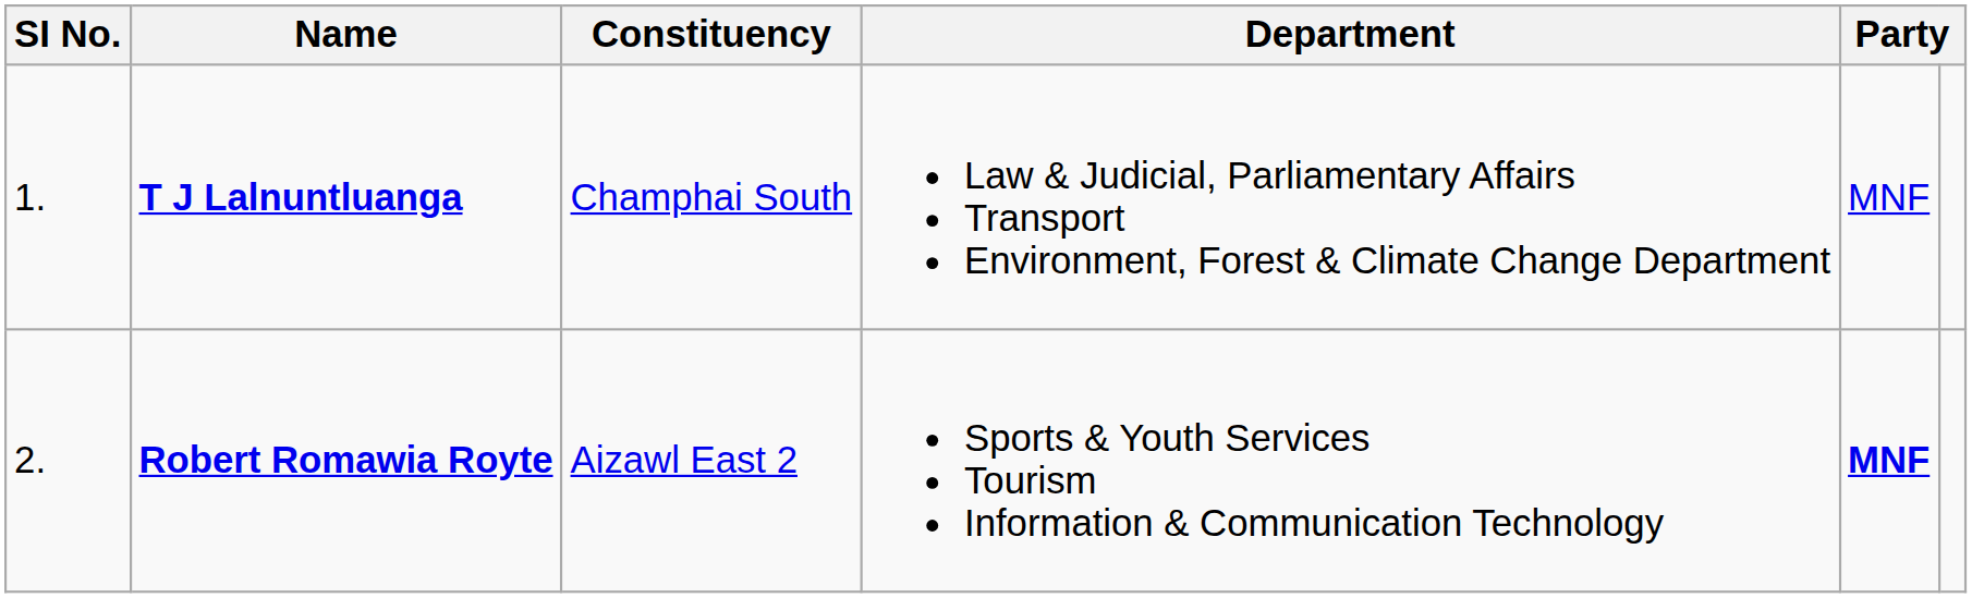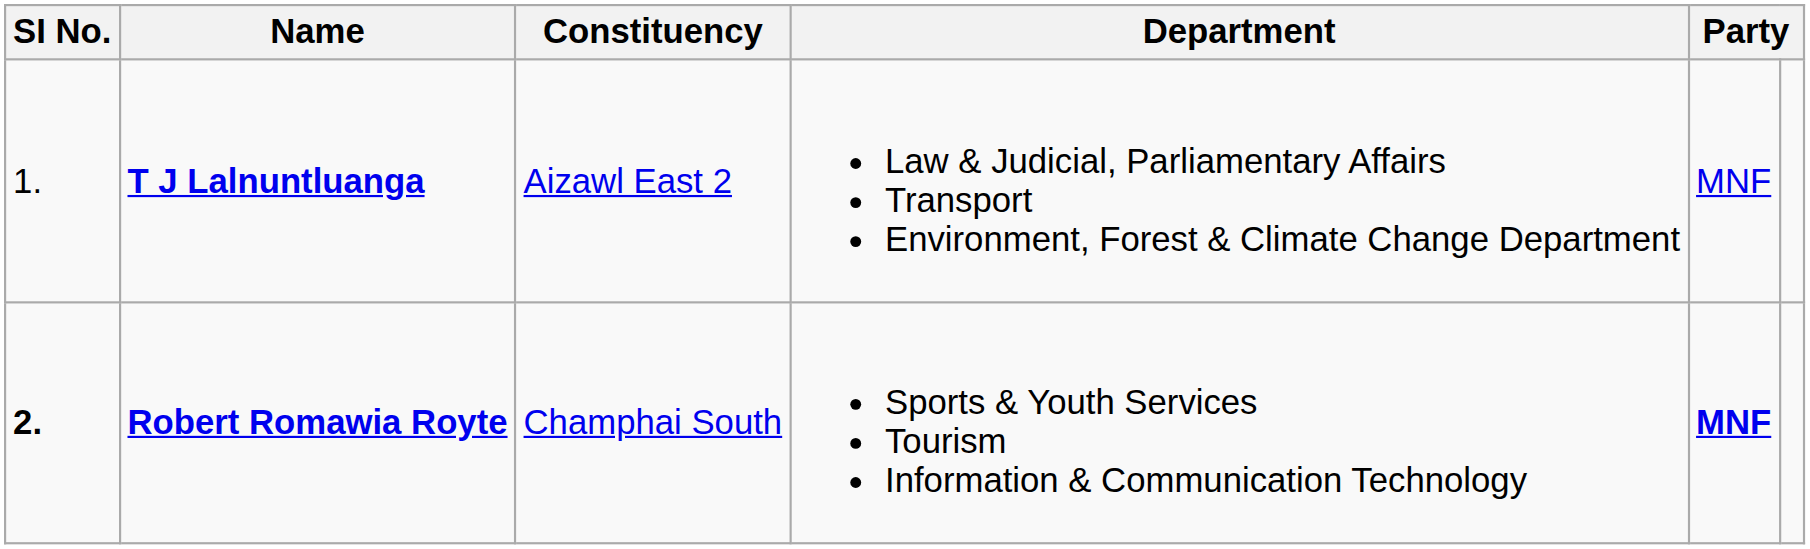T J Lalnuntluanga | Constituency: Champhai South -> Aizawl East 2
Robert Romawia Royte | SI No.: normal -> bold
Robert Romawia Royte | Constituency: Aizawl East 2 -> Champhai South
